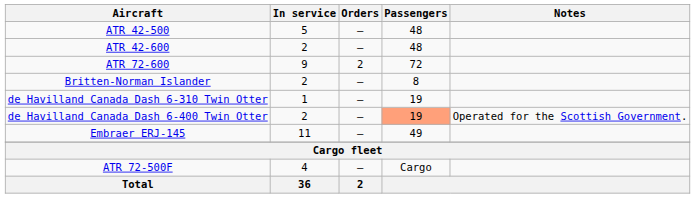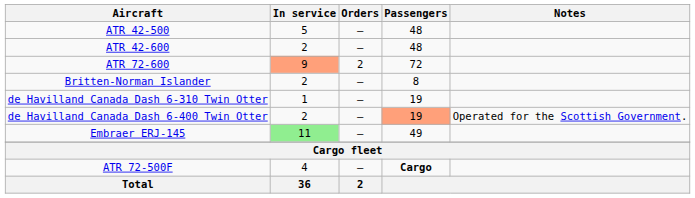ATR 72-600 | In service: no background -> lightsalmon background
Embraer ERJ-145 | In service: no background -> lightgreen background
ATR 72-500F | Passengers: normal -> bold
